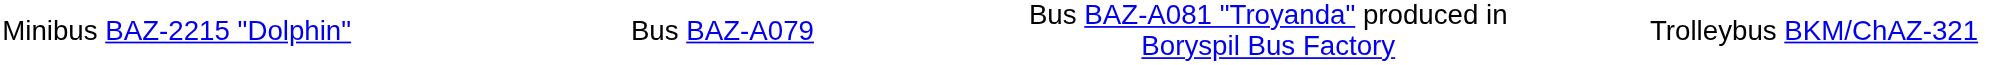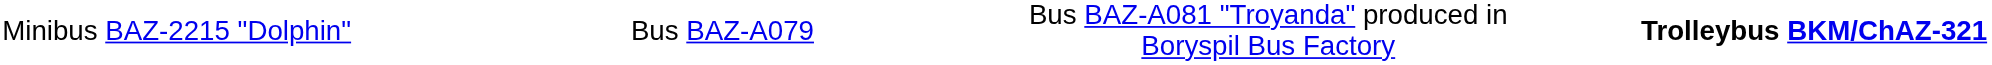Minibus BAZ-2215 "Dolphin" | column 4: normal -> bold
